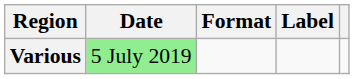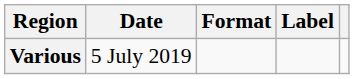Various | Date: lightgreen background -> no background
